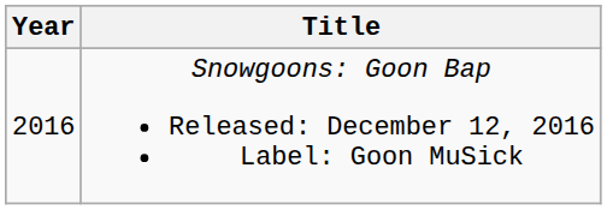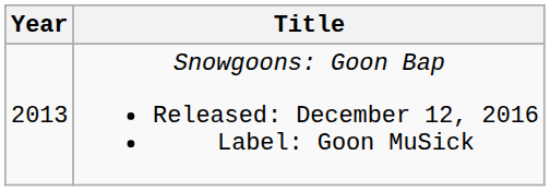row 2 | Year: 2016 -> 2013
